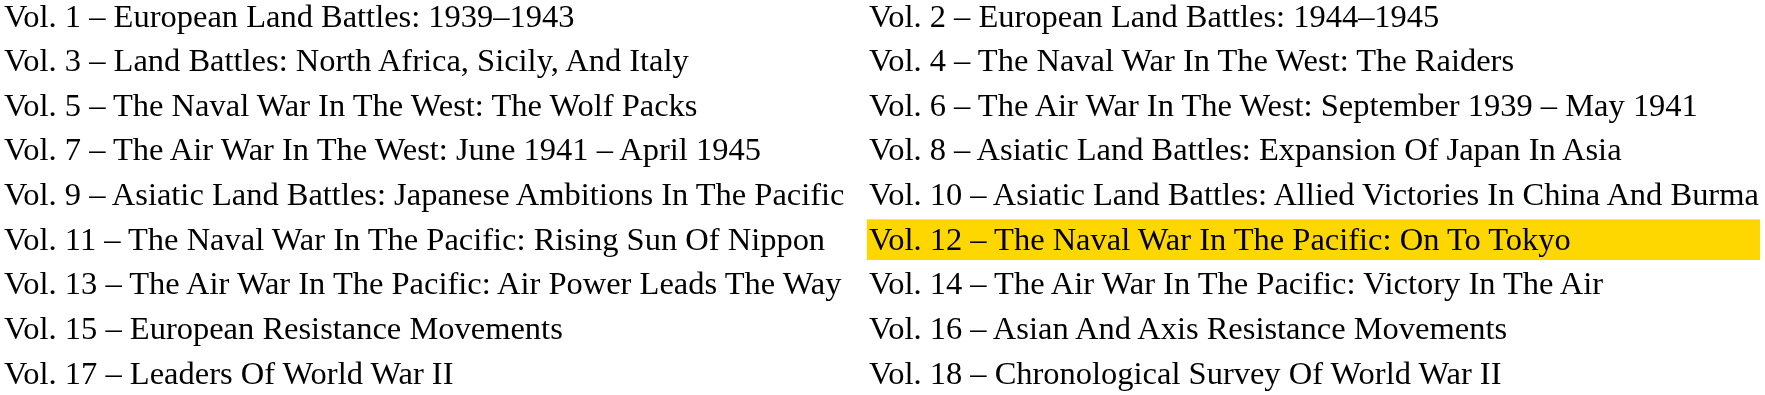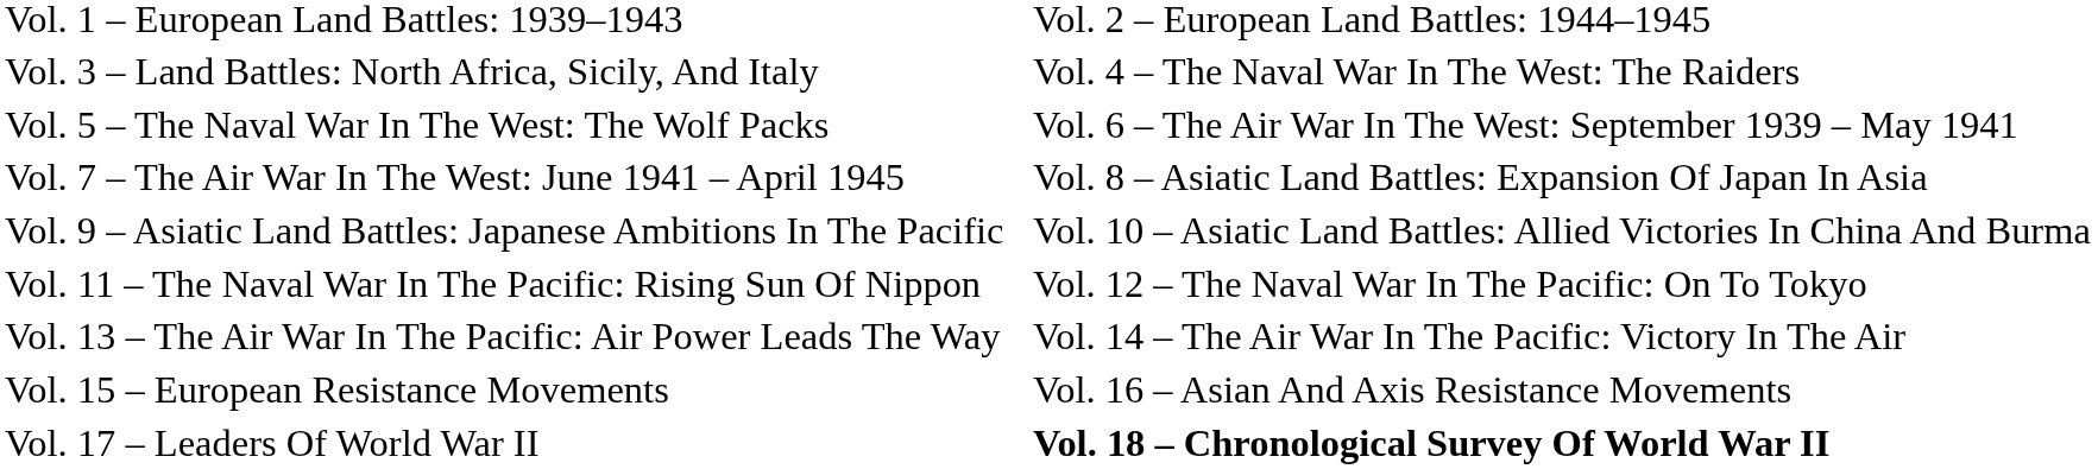Vol. 11 – The Naval War In The Pacific: Rising Sun Of Nippon | column 2: gold background -> no background
Vol. 17 – Leaders Of World War II | column 2: normal -> bold
